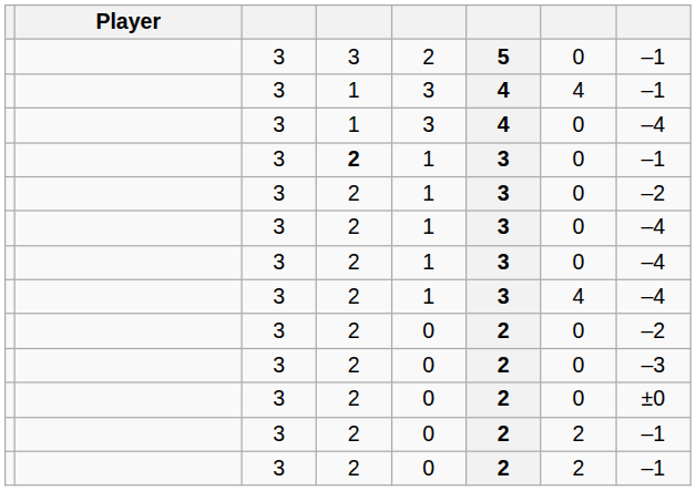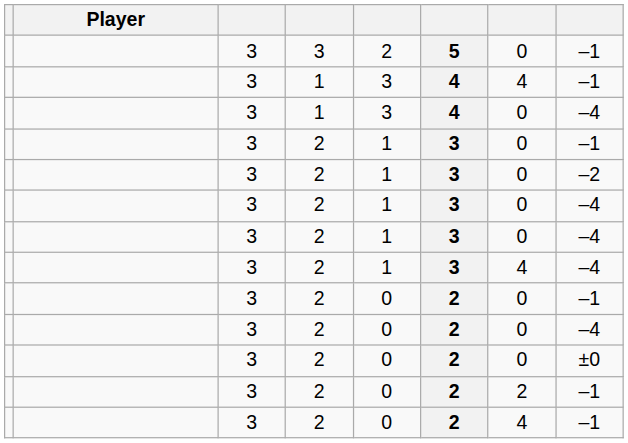row 5 | column 4: bold -> normal
row 10 | column 8: –2 -> –1
row 11 | column 8: –3 -> –4
row 14 | column 7: 2 -> 4
